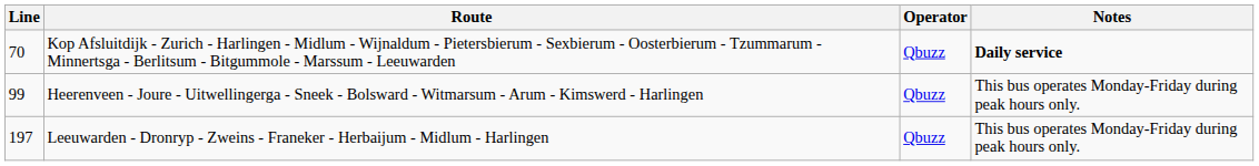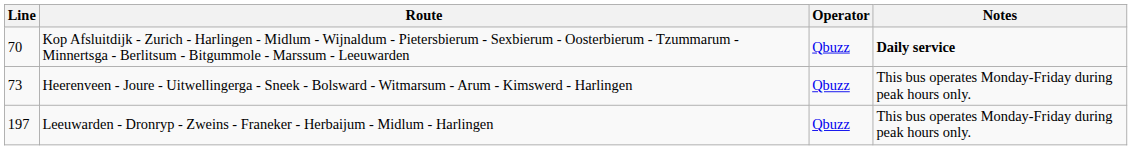row 3 | Line: 99 -> 73
